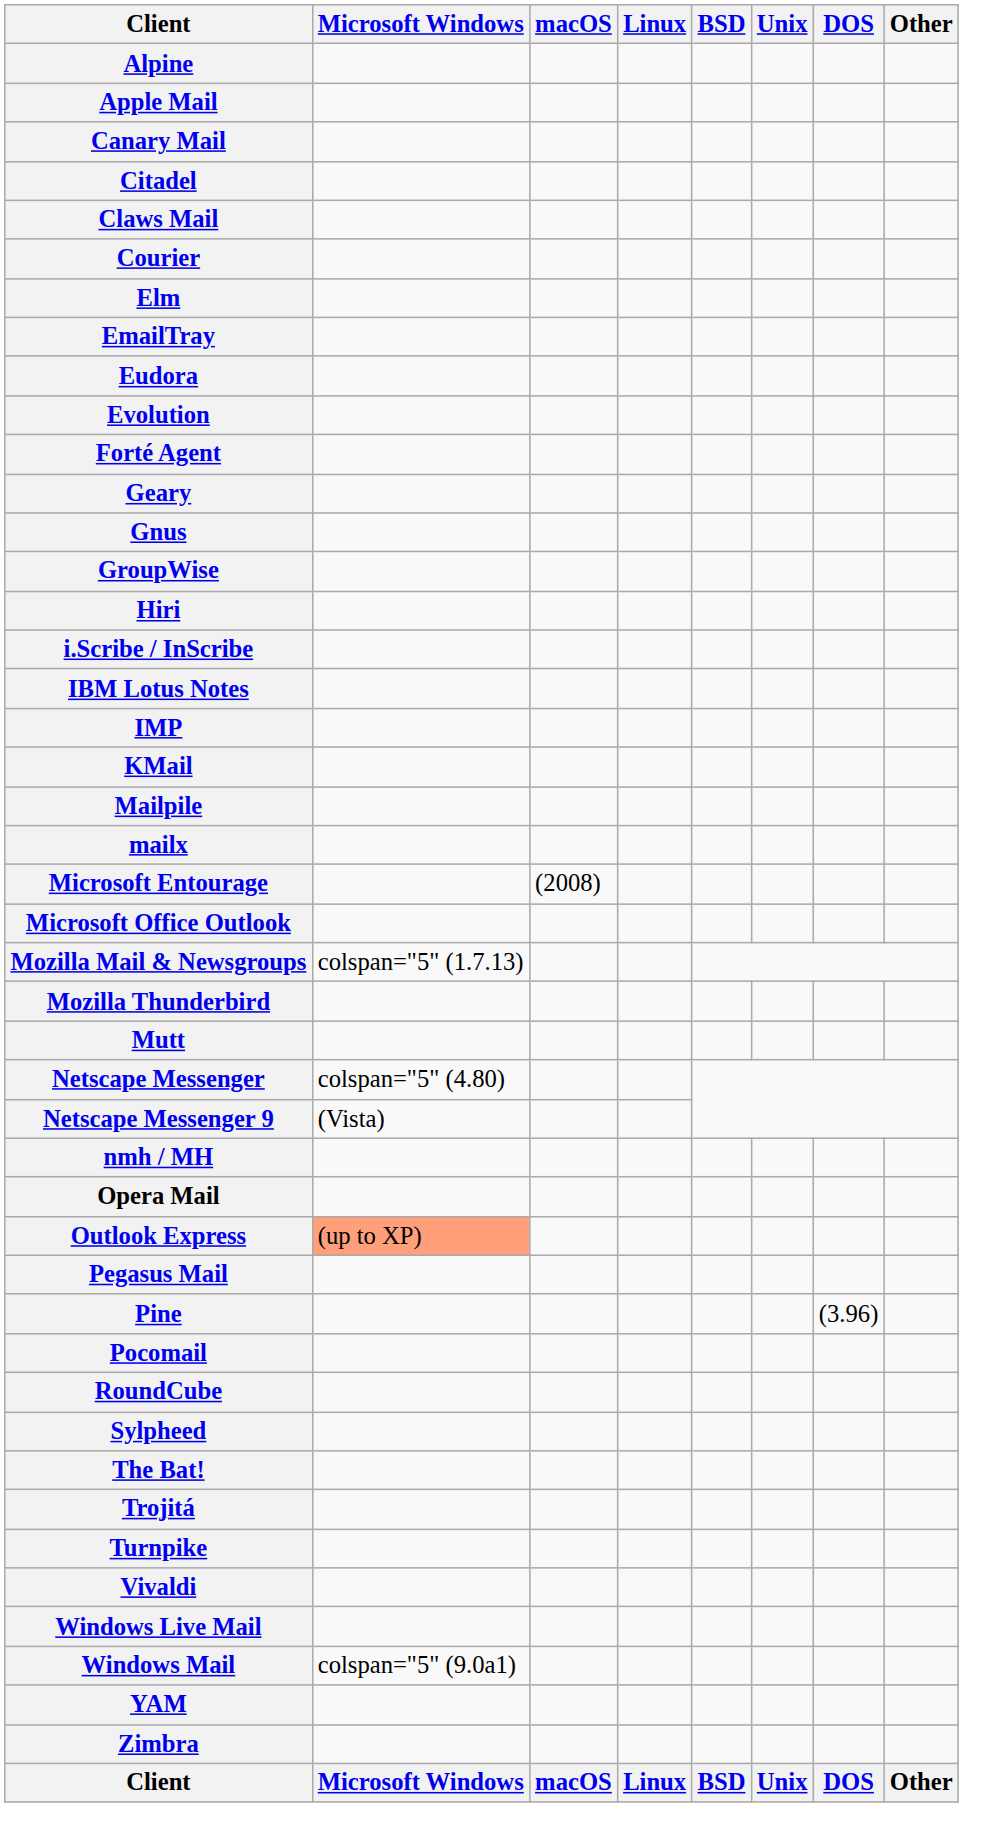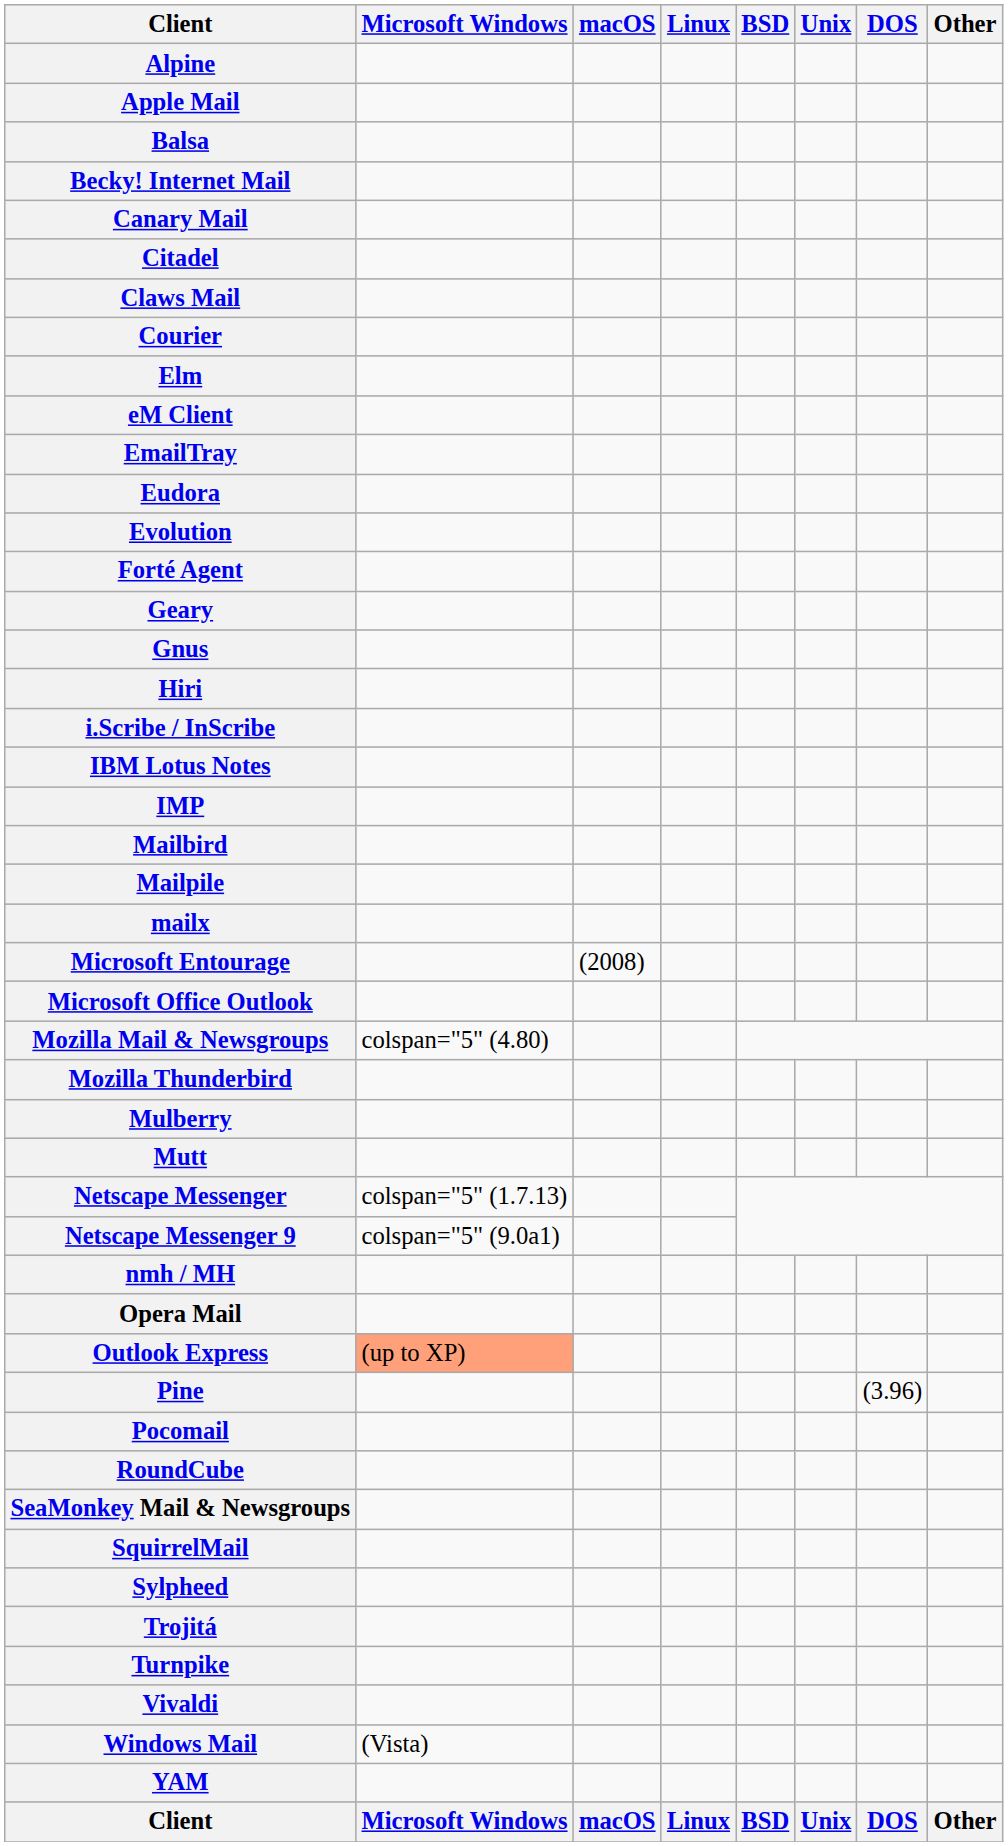+ row: Balsa
+ row: Becky! Internet Mail
+ row: eM Client
- row: GroupWise
- row: KMail
+ row: Mailbird
Mozilla Mail & Newsgroups | Microsoft Windows: colspan="5" (1.7.13) -> colspan="5" (4.80)
+ row: Mulberry
Netscape Messenger | Microsoft Windows: colspan="5" (4.80) -> colspan="5" (1.7.13)
Netscape Messenger 9 | Microsoft Windows: (Vista) -> colspan="5" (9.0a1)
- row: Pegasus Mail
+ row: SeaMonkey Mail & Newsgroups
+ row: SquirrelMail
- row: The Bat!
- row: Windows Live Mail
Windows Mail | Microsoft Windows: colspan="5" (9.0a1) -> (Vista)
- row: Zimbra
